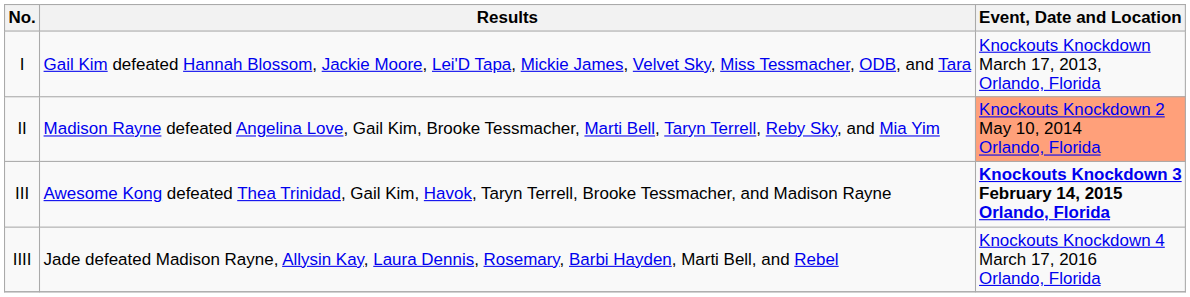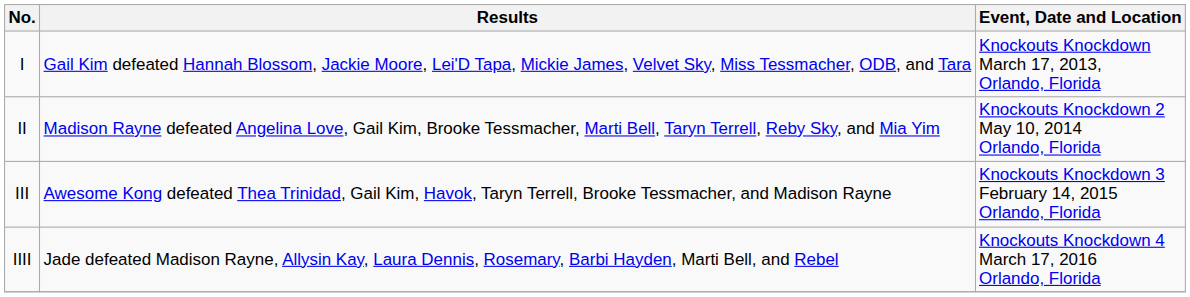II | Event, Date and Location: lightsalmon background -> no background
III | Event, Date and Location: bold -> normal
